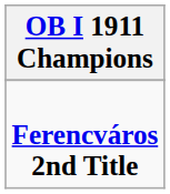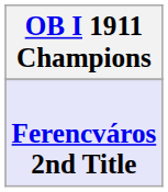row 2 | column 1: no background -> lavender background
